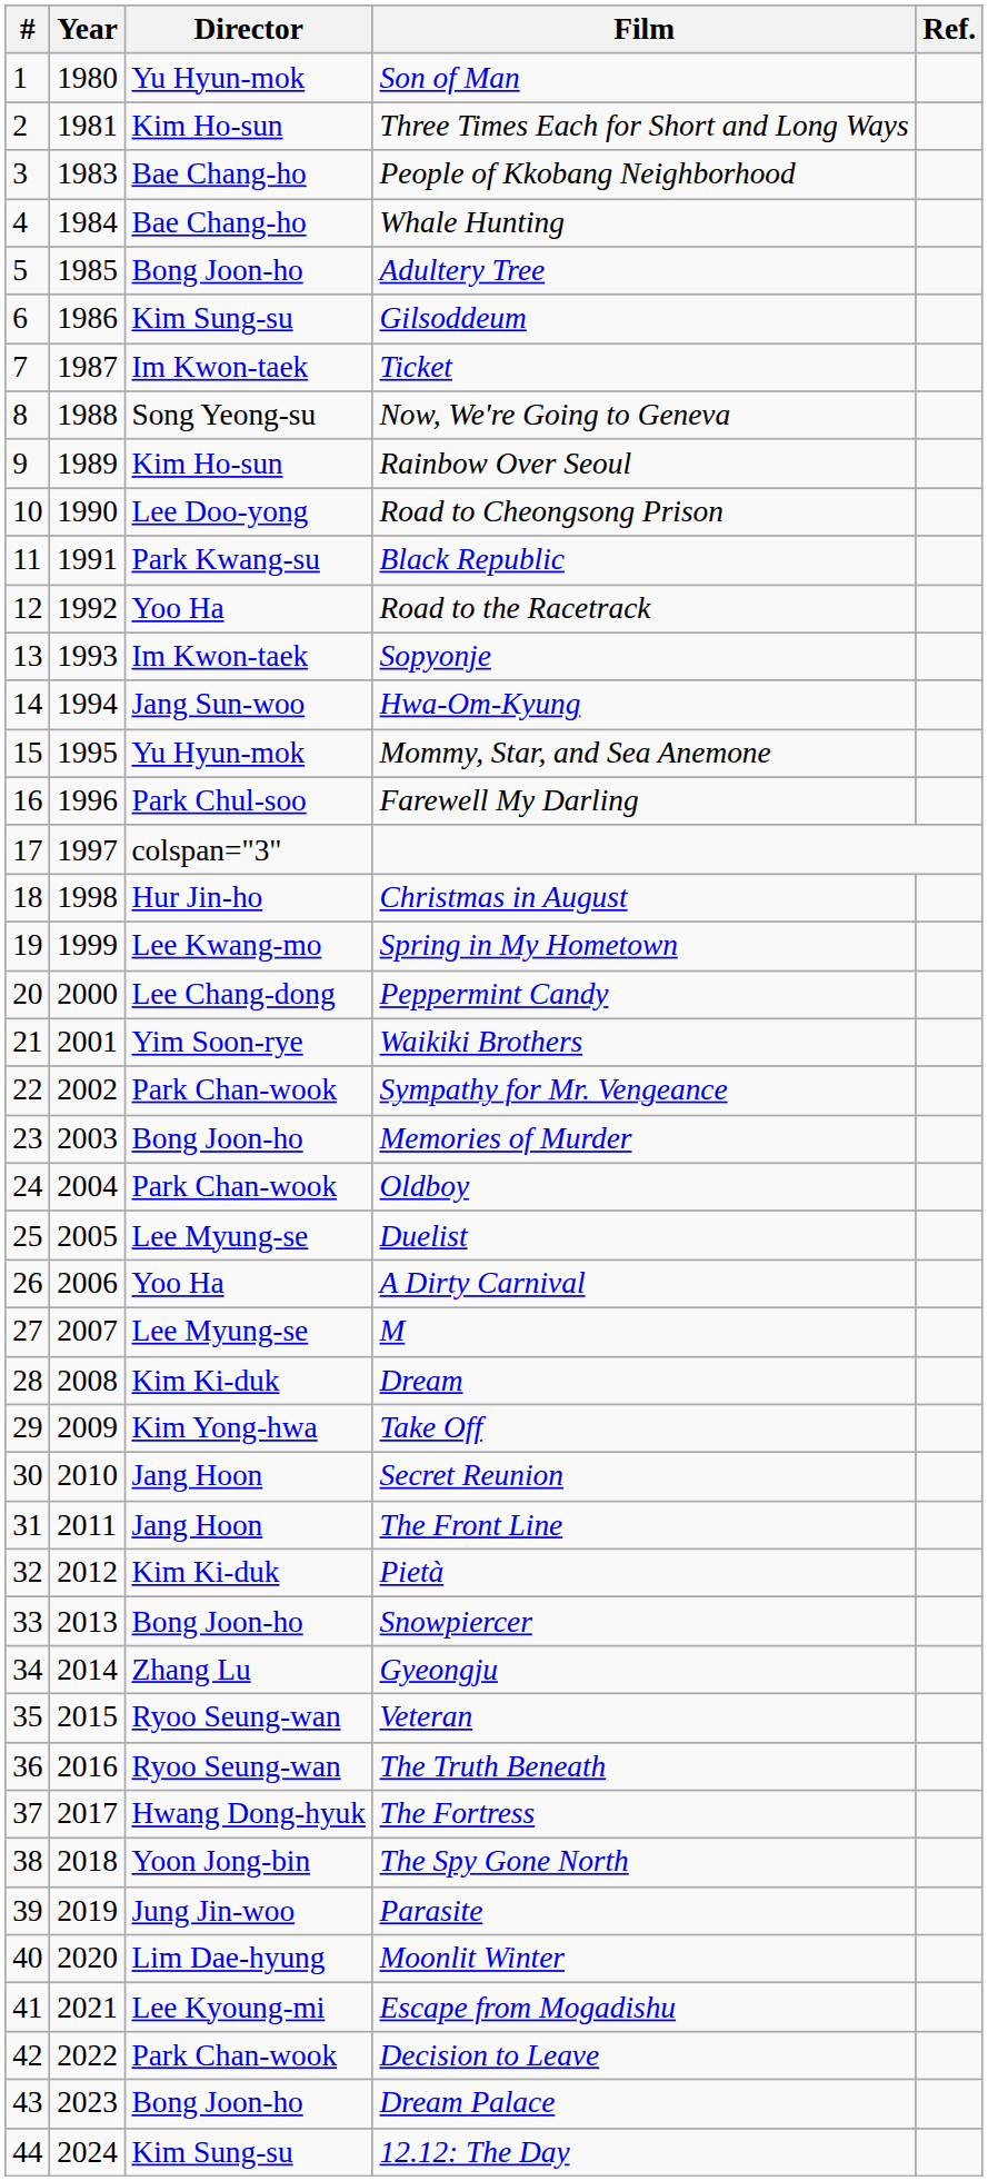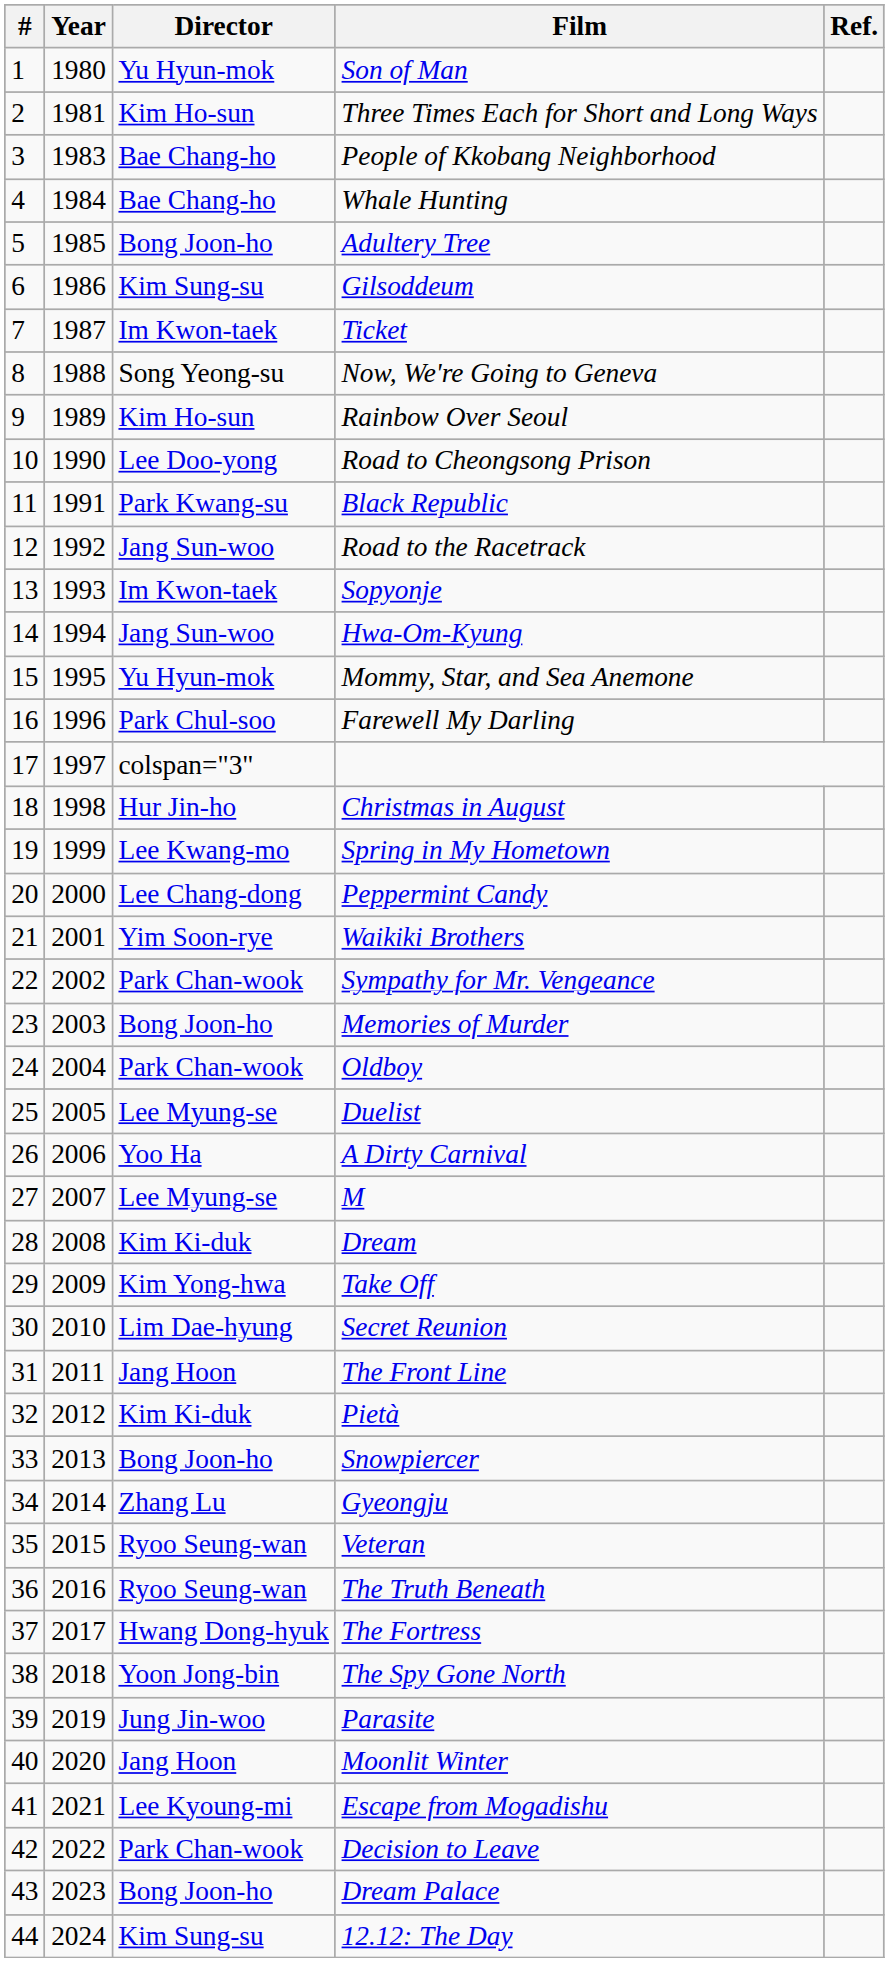Road to the Racetrack | Director: Yoo Ha -> Jang Sun-woo
Secret Reunion | Director: Jang Hoon -> Lim Dae-hyung
Moonlit Winter | Director: Lim Dae-hyung -> Jang Hoon
